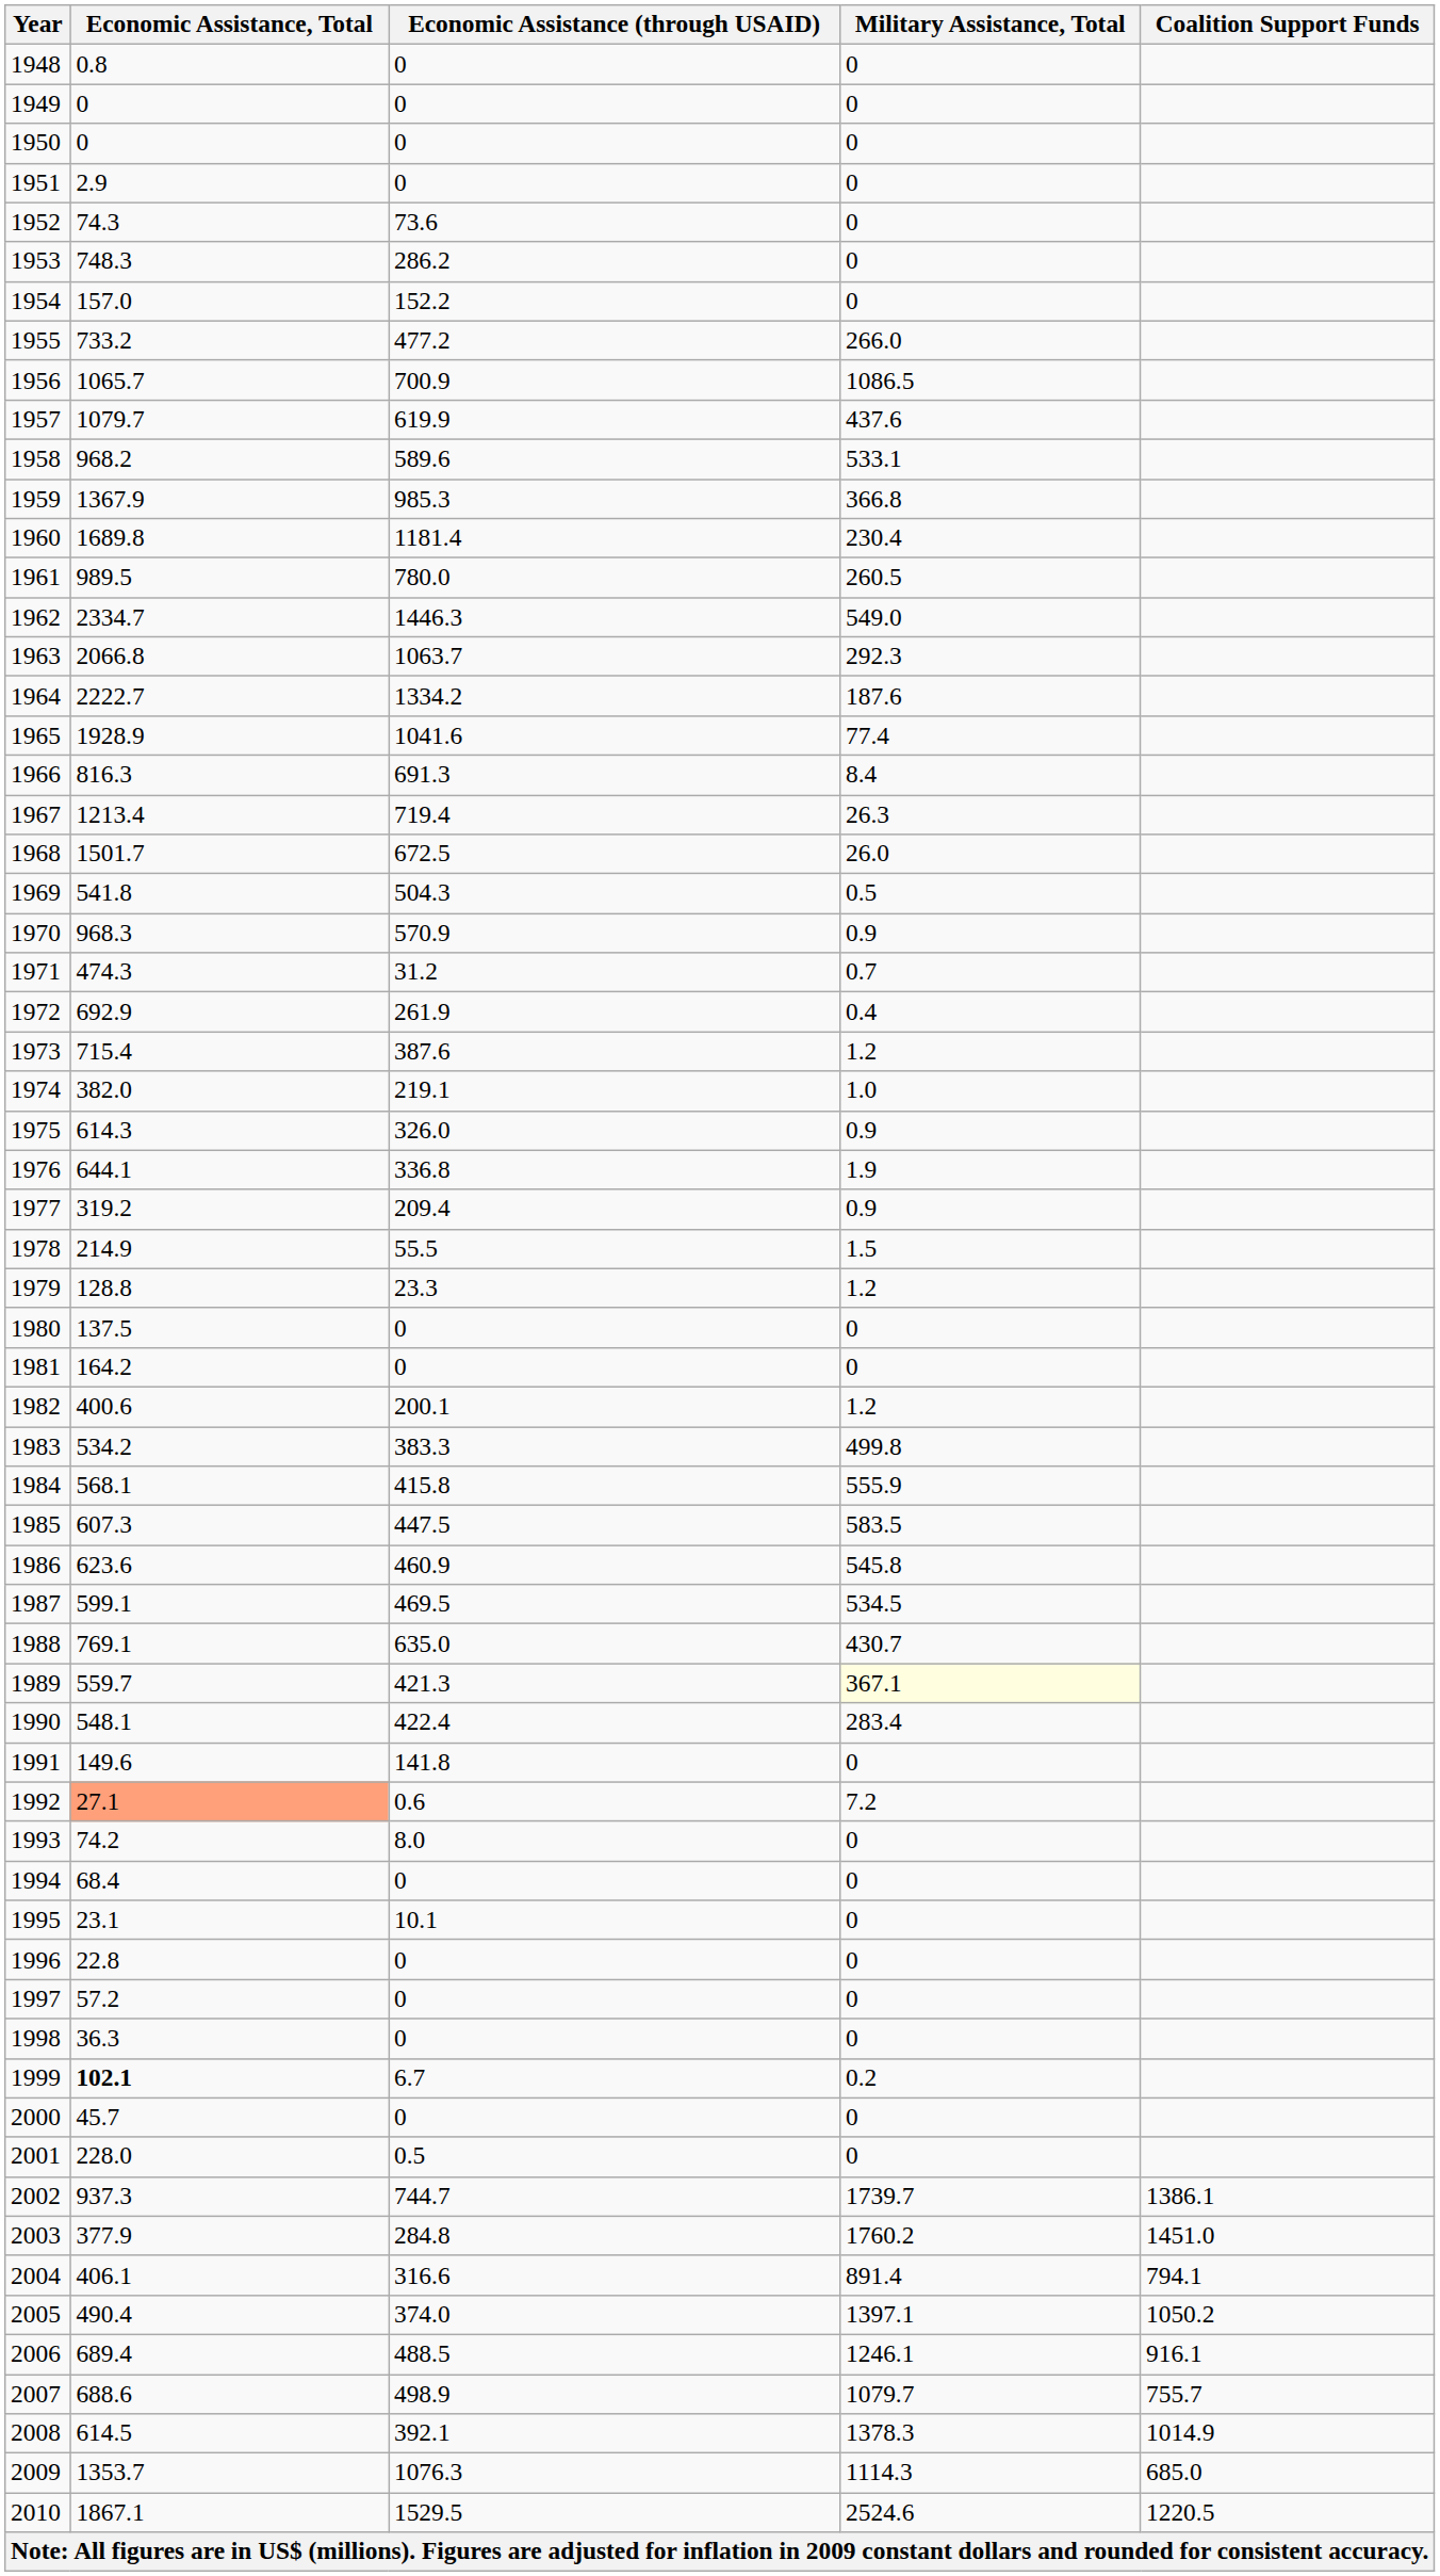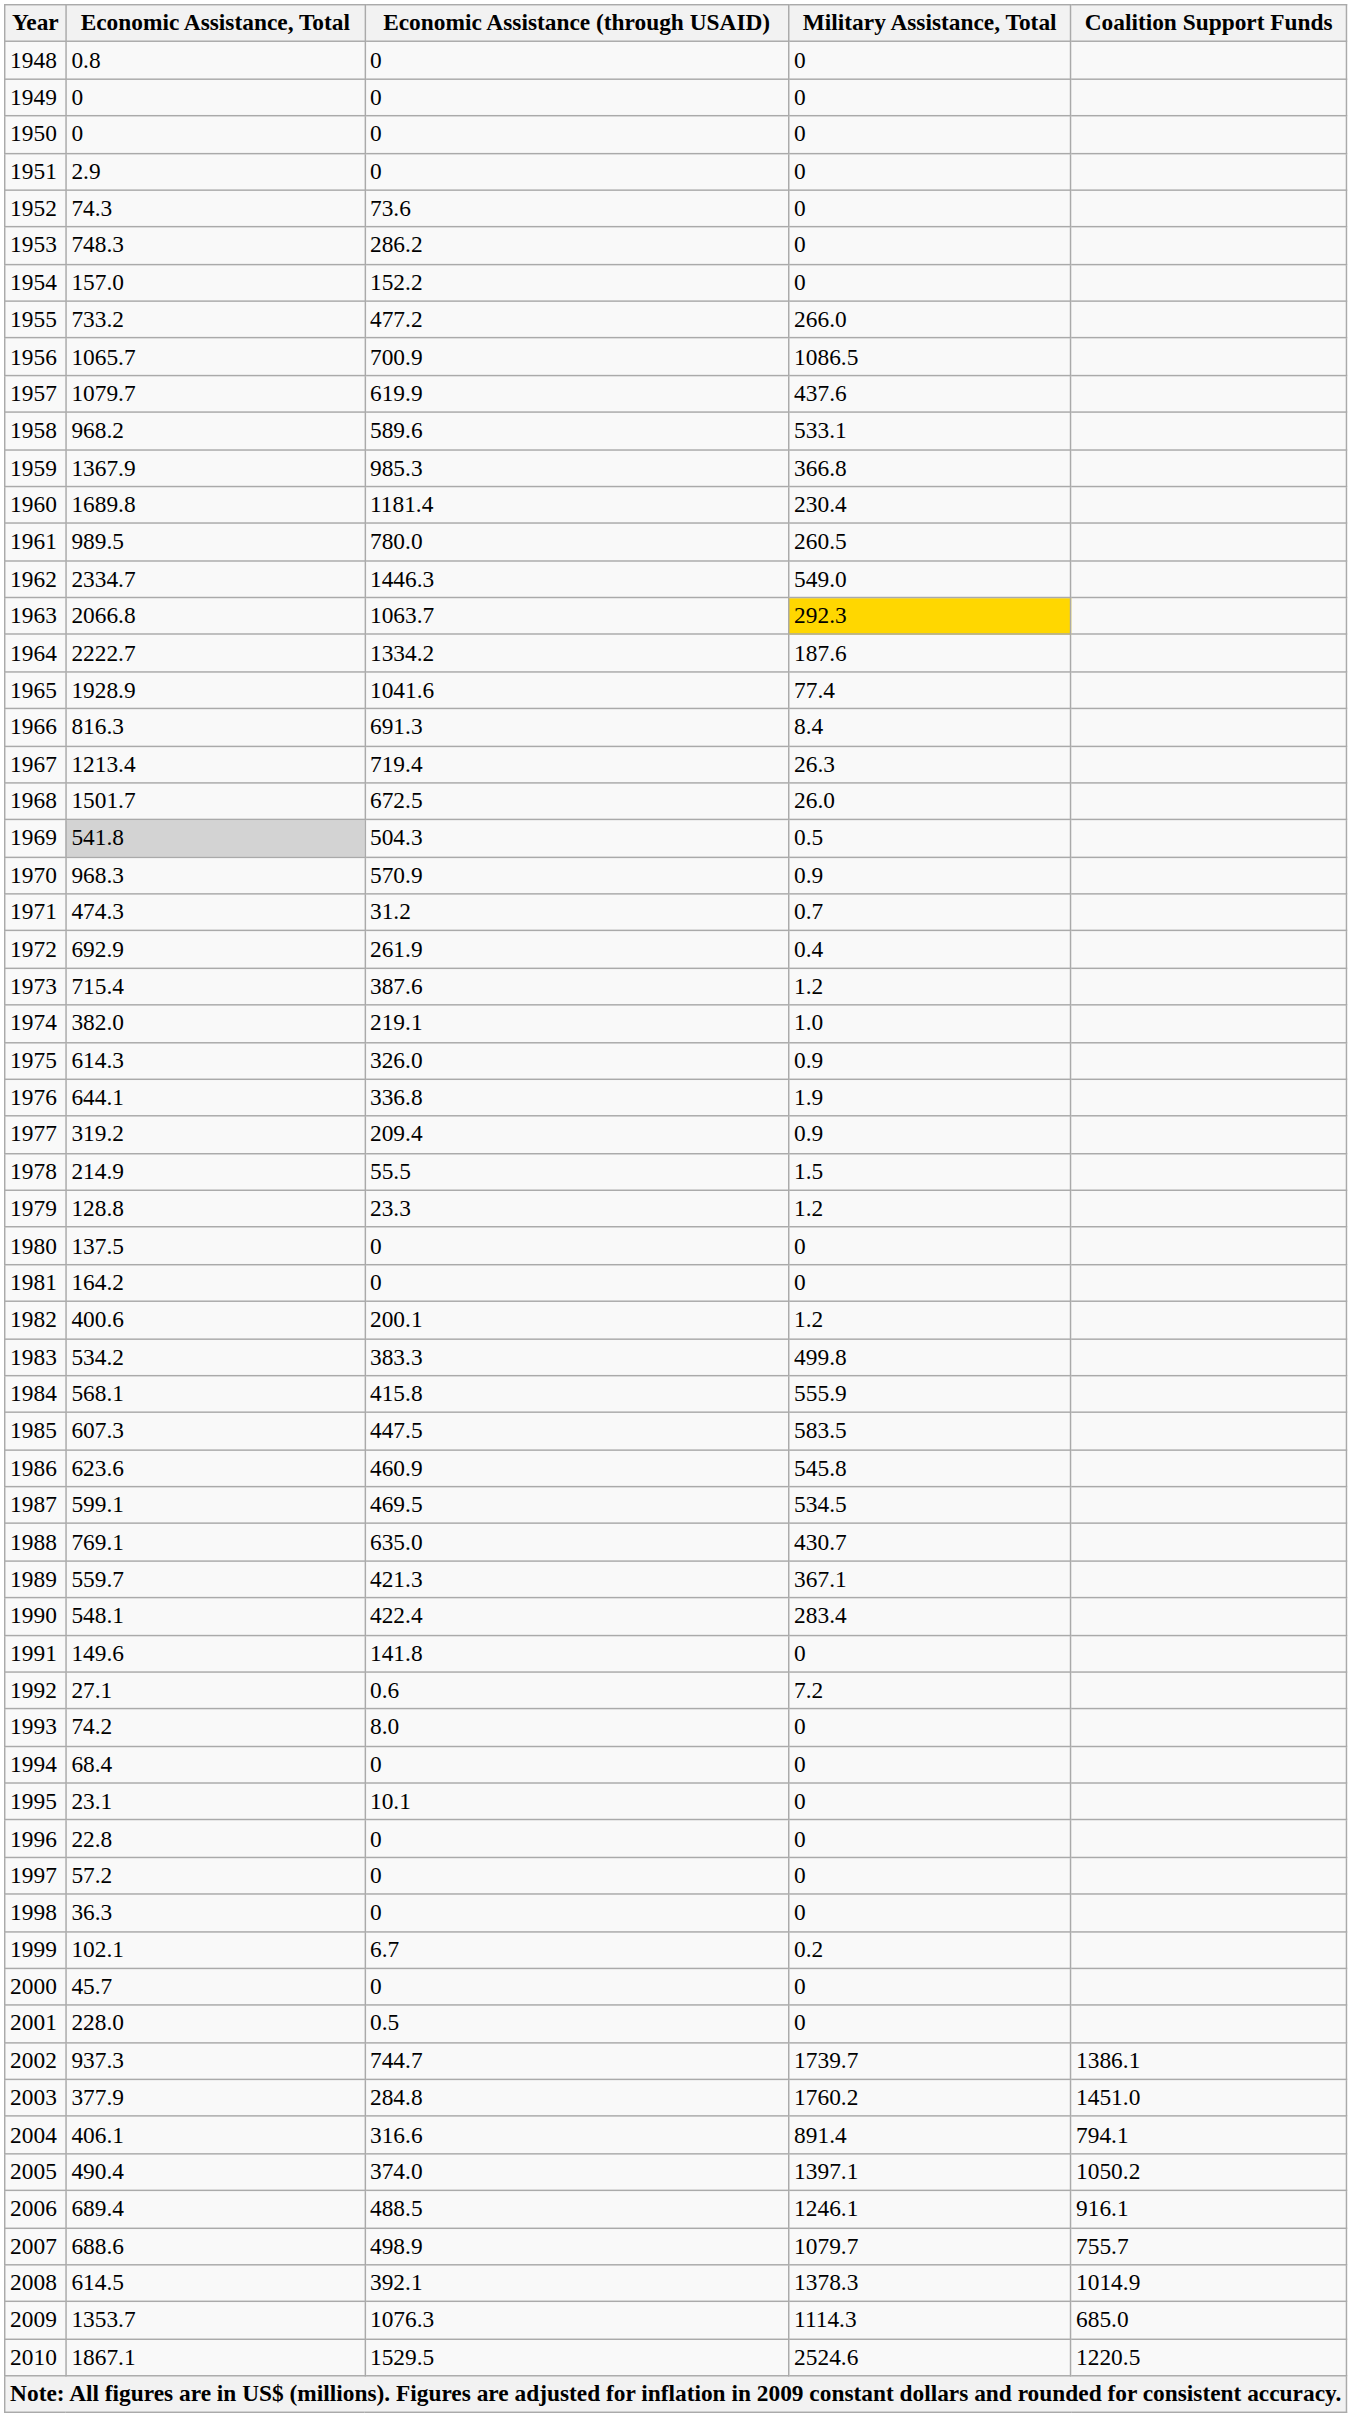1963 | Military Assistance, Total: no background -> gold background
1969 | Economic Assistance, Total: no background -> lightgrey background
1989 | Military Assistance, Total: lightyellow background -> no background
1992 | Economic Assistance, Total: lightsalmon background -> no background
1999 | Economic Assistance, Total: bold -> normal
